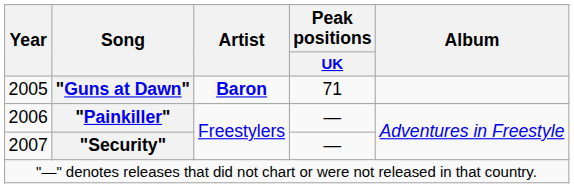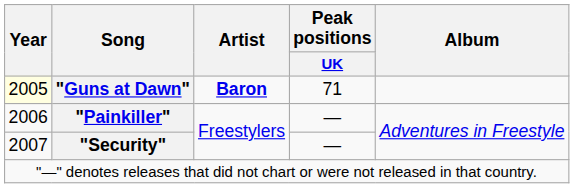"Guns at Dawn" | Year: no background -> lightyellow background
